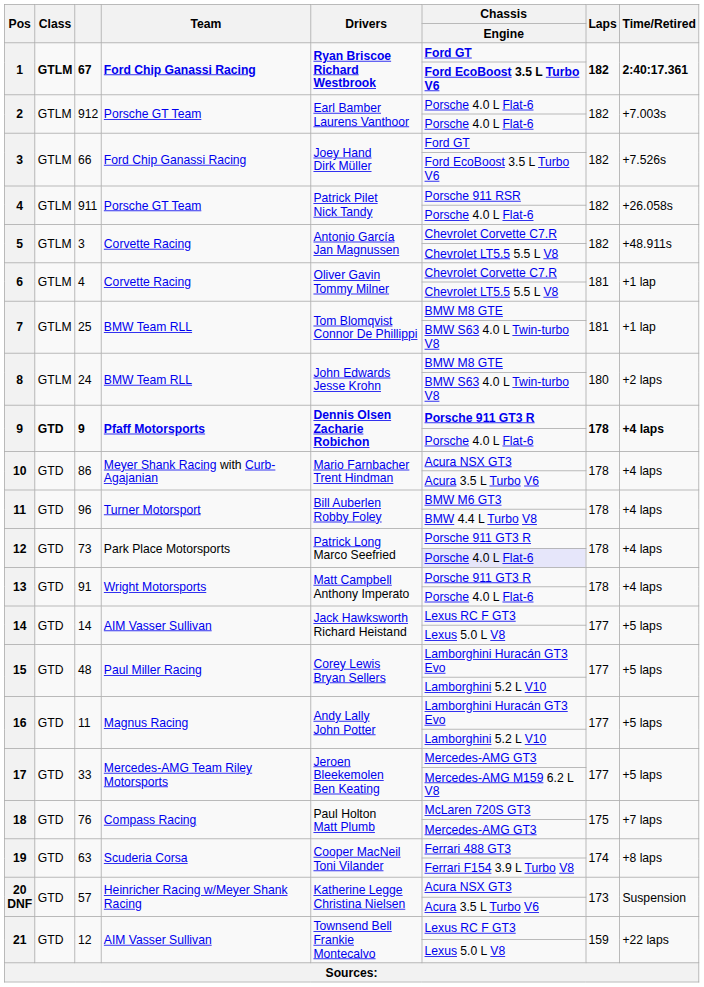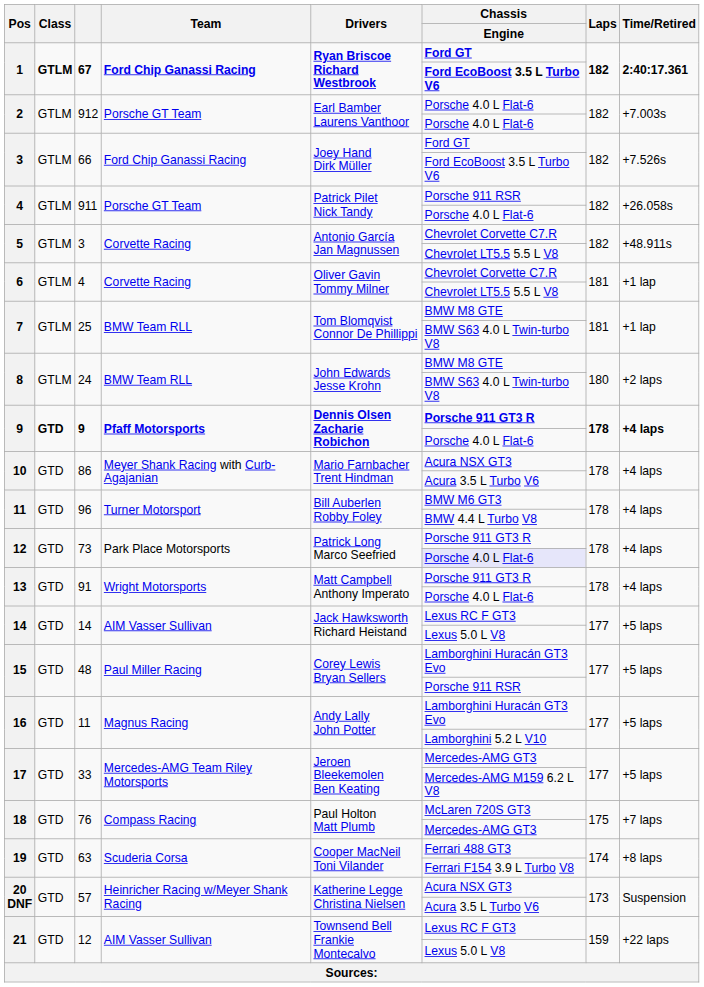row 32 | Chassis / Engine: Lamborghini 5.2 L V10 -> Porsche 911 RSR
